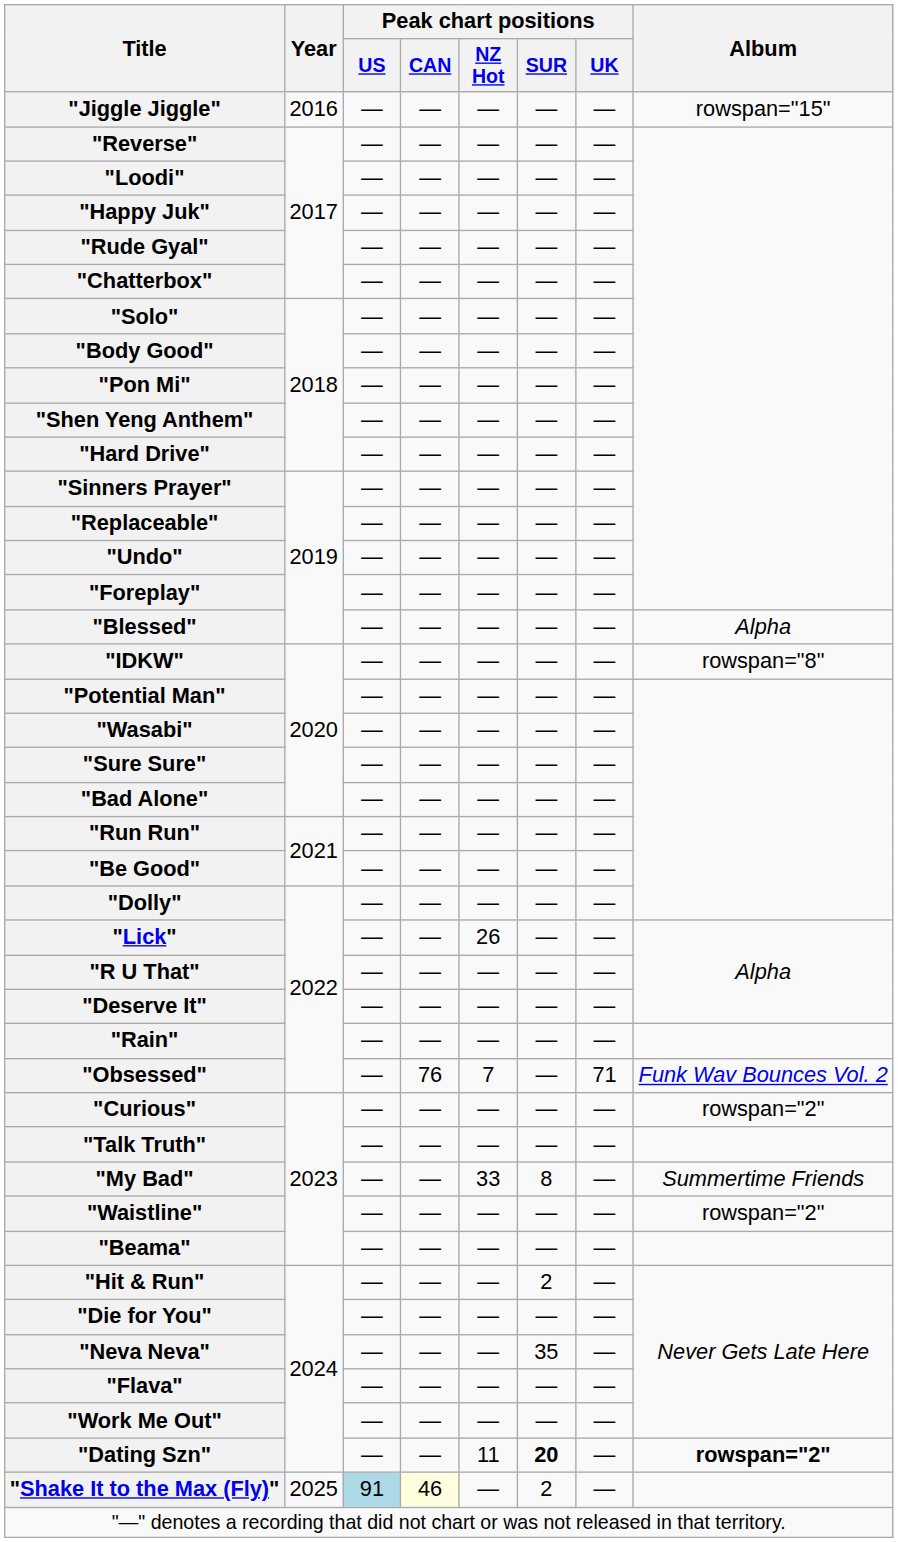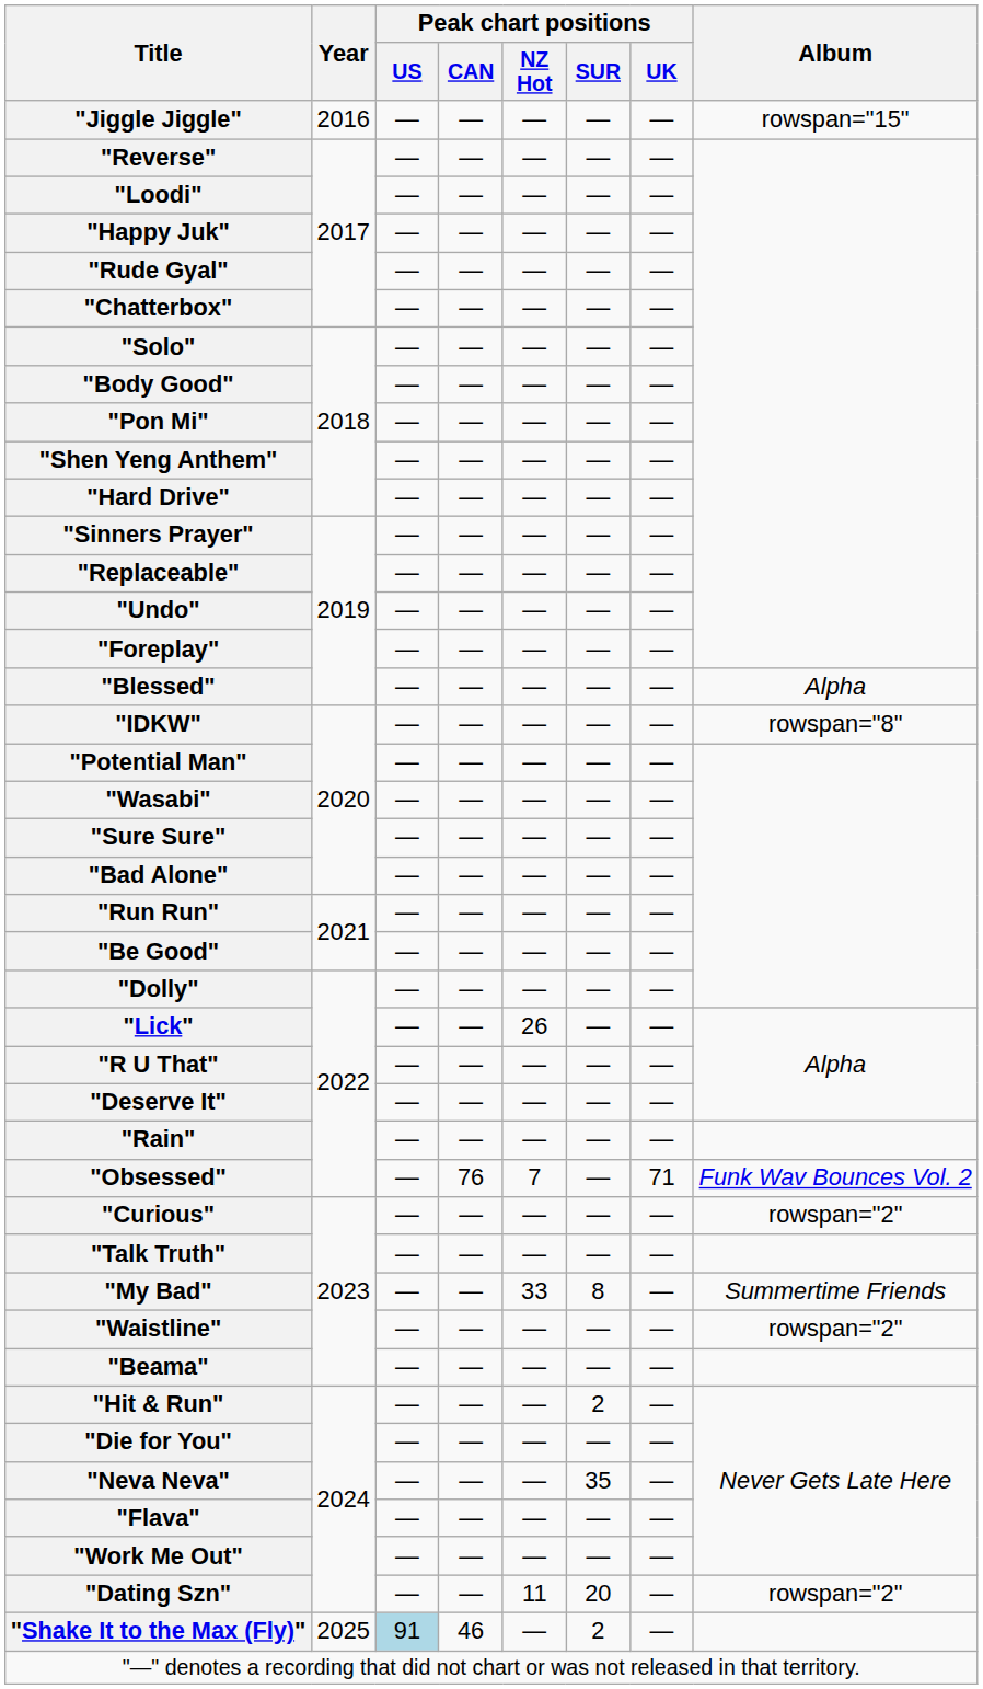"Dating Szn" | Peak chart positions / SUR: bold -> normal
"Dating Szn" | Album: bold -> normal
"Shake It to the Max (Fly)" | Peak chart positions / CAN: lightyellow background -> no background
